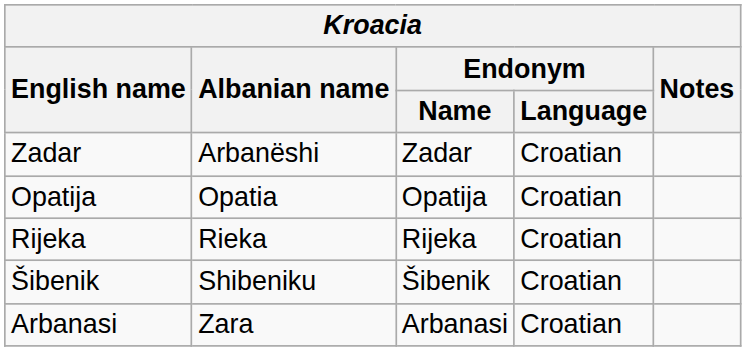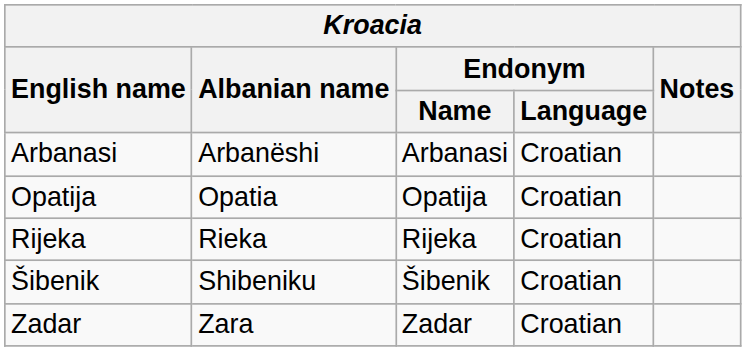row 4 | English name: Zadar -> Arbanasi
row 4 | Endonym / Name: Zadar -> Arbanasi
row 8 | English name: Arbanasi -> Zadar
row 8 | Endonym / Name: Arbanasi -> Zadar
